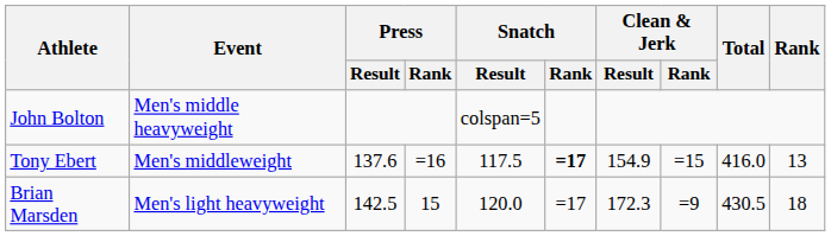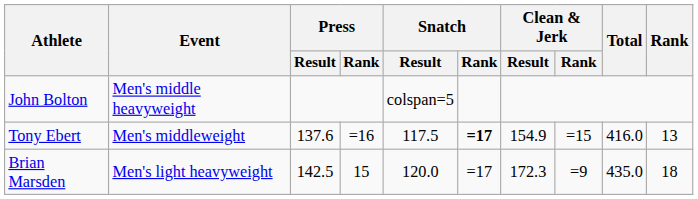Brian Marsden | Total: 430.5 -> 435.0
